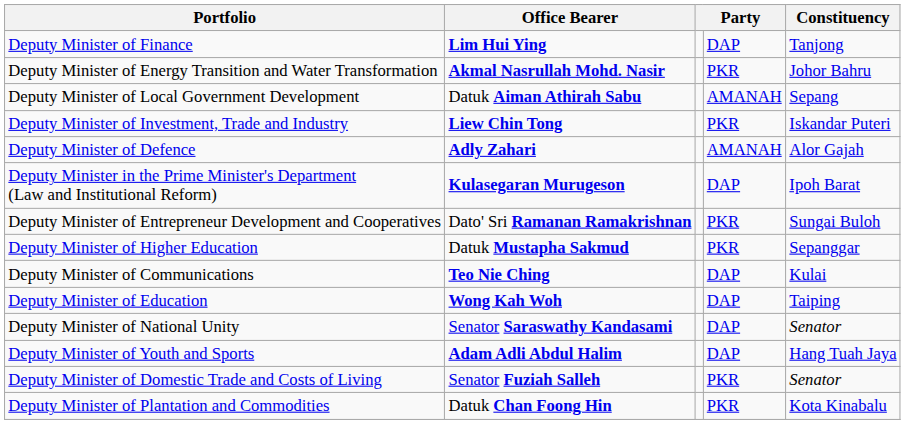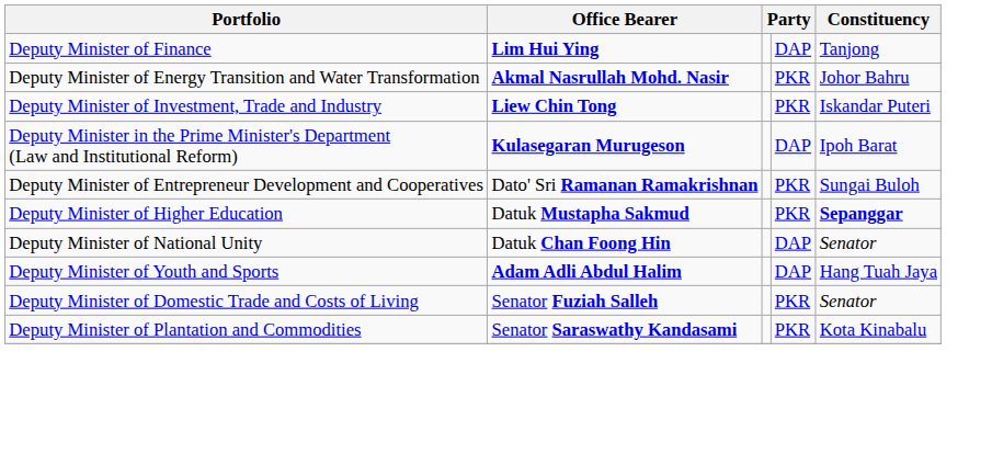- row: Deputy Minister of Local Government Development | Datuk Aiman Athirah Sabu | AMANAH | Sepang
- row: Deputy Minister of Defence | Adly Zahari | AMANAH | Alor Gajah
Deputy Minister of Higher Education | Constituency: normal -> bold
- row: Deputy Minister of Communications | Teo Nie Ching | DAP | Kulai
- row: Deputy Minister of Education | Wong Kah Woh | DAP | Taiping
Deputy Minister of National Unity | Office Bearer: Senator Saraswathy Kandasami -> Datuk Chan Foong Hin
Deputy Minister of Plantation and Commodities | Office Bearer: Datuk Chan Foong Hin -> Senator Saraswathy Kandasami
